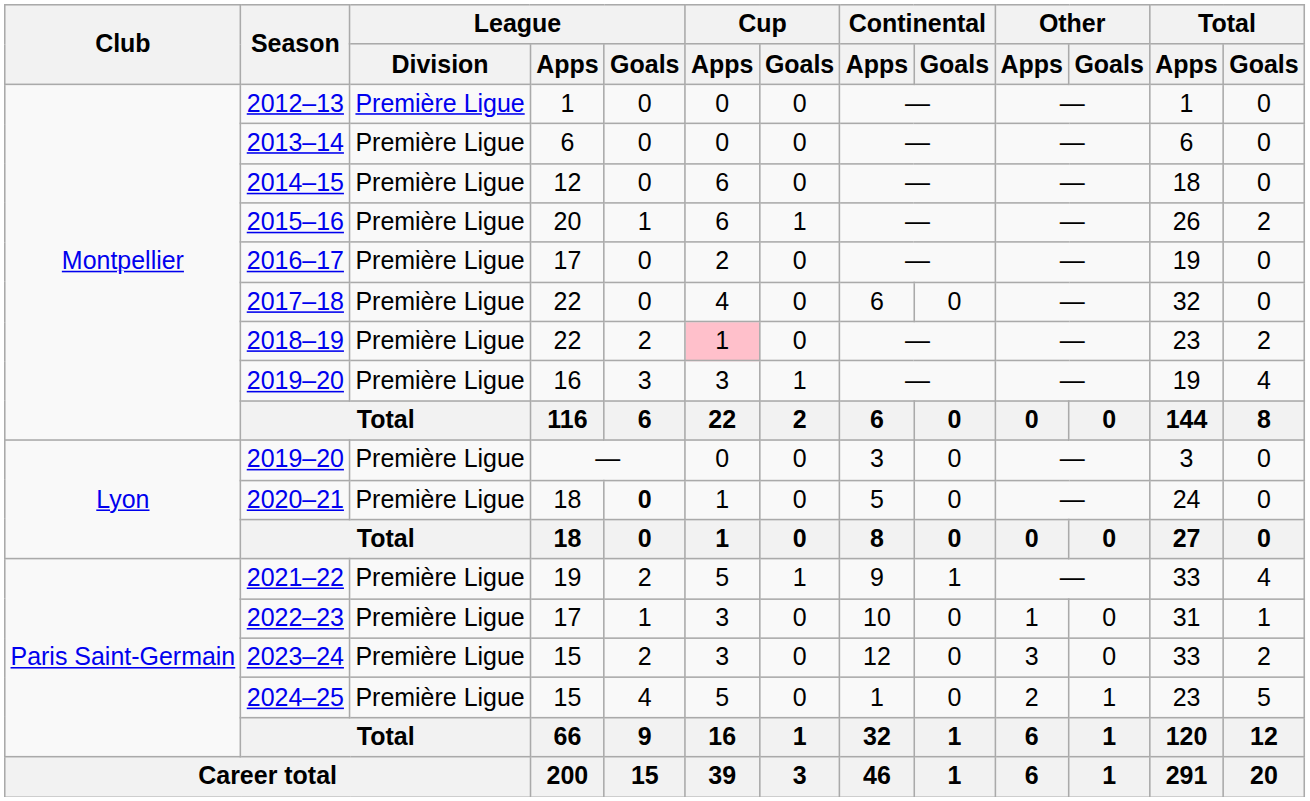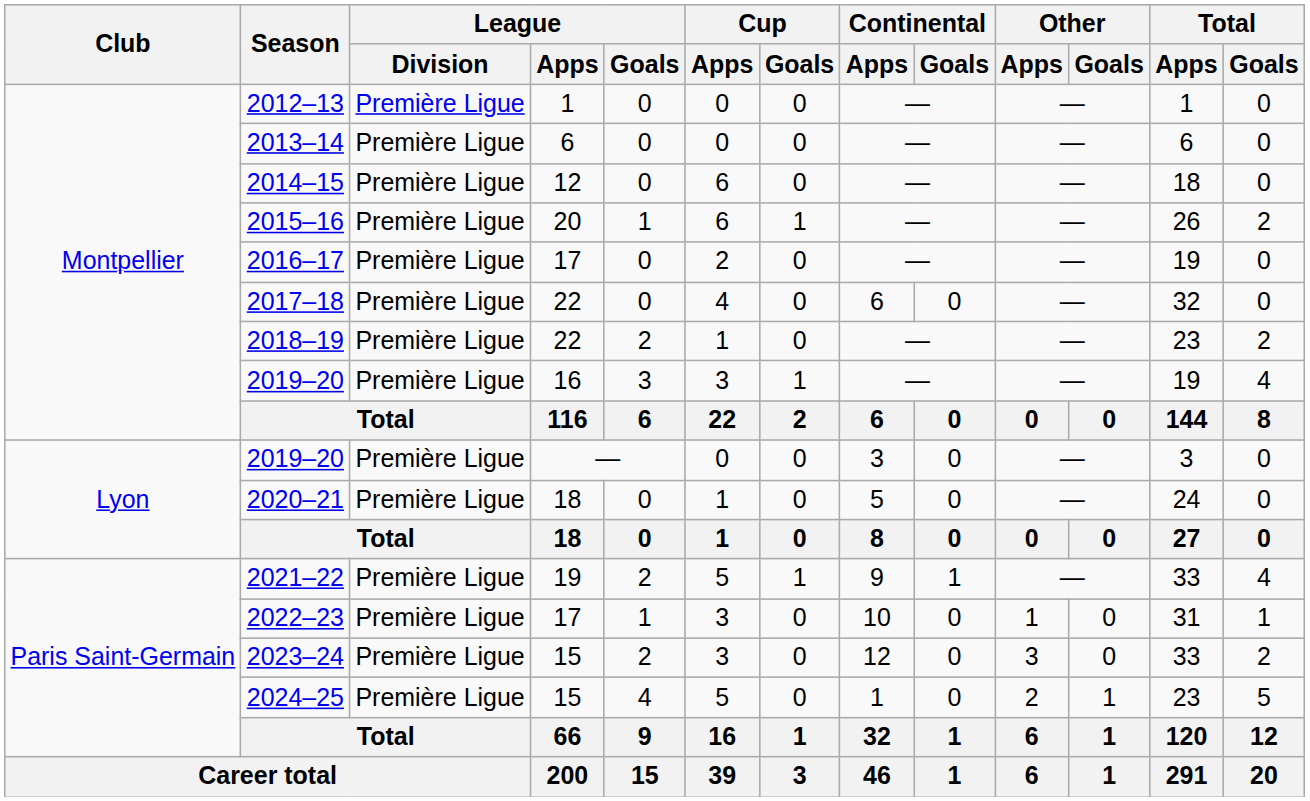2018–19 | Cup / Apps: pink background -> no background
2020–21 | League / Goals: bold -> normal
